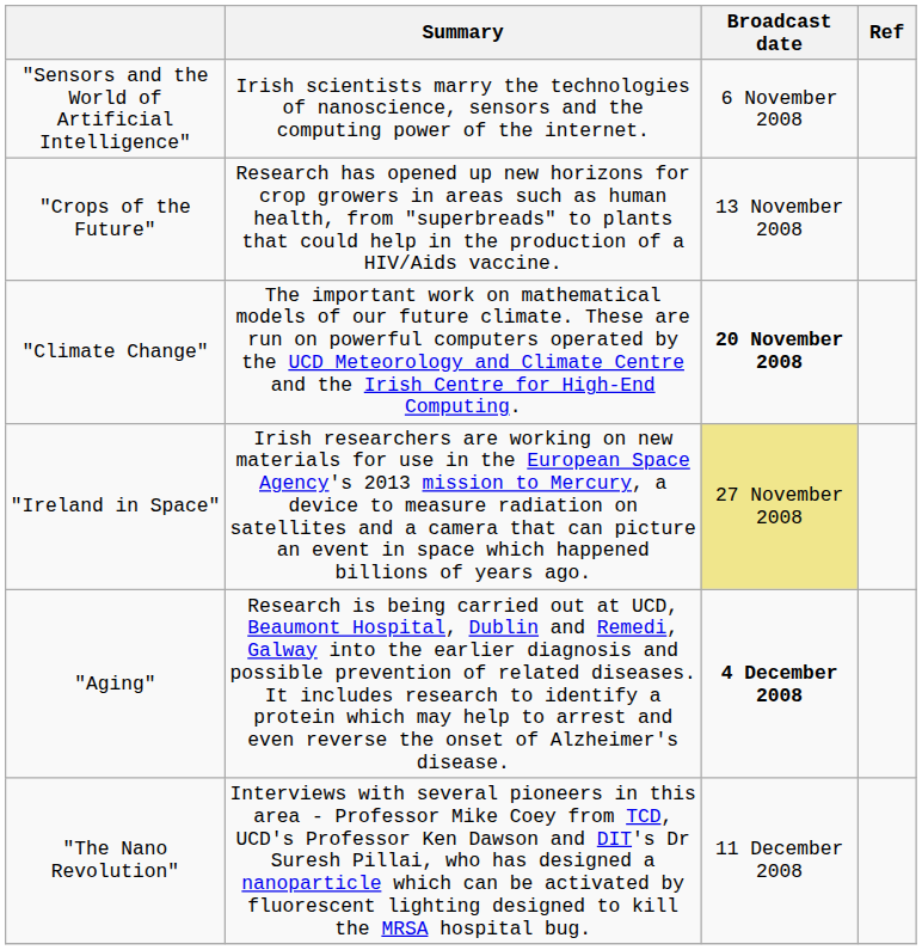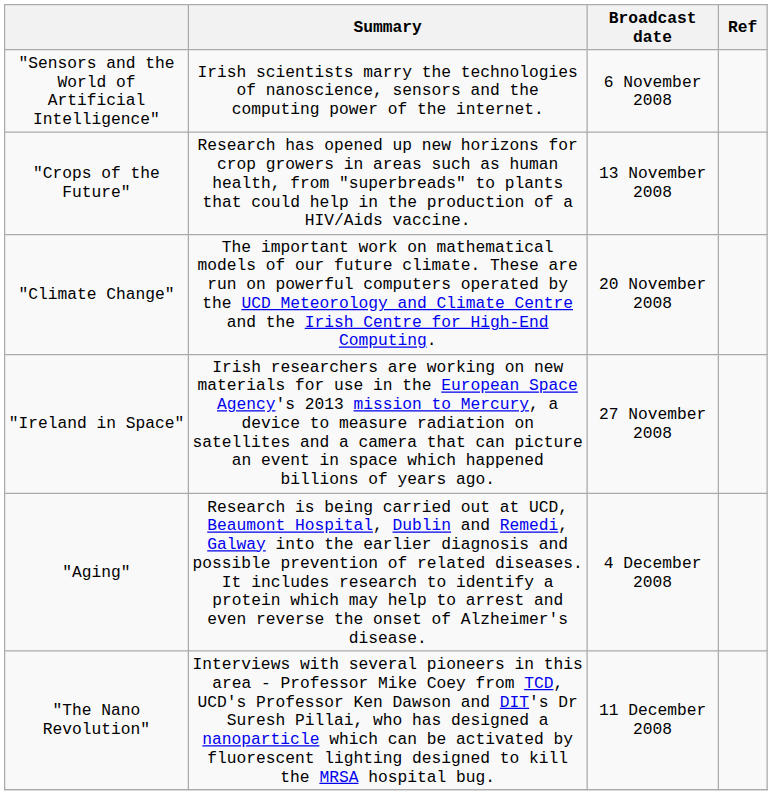"Climate Change" | Broadcast date: bold -> normal
"Ireland in Space" | Broadcast date: khaki background -> no background
"Aging" | Broadcast date: bold -> normal
